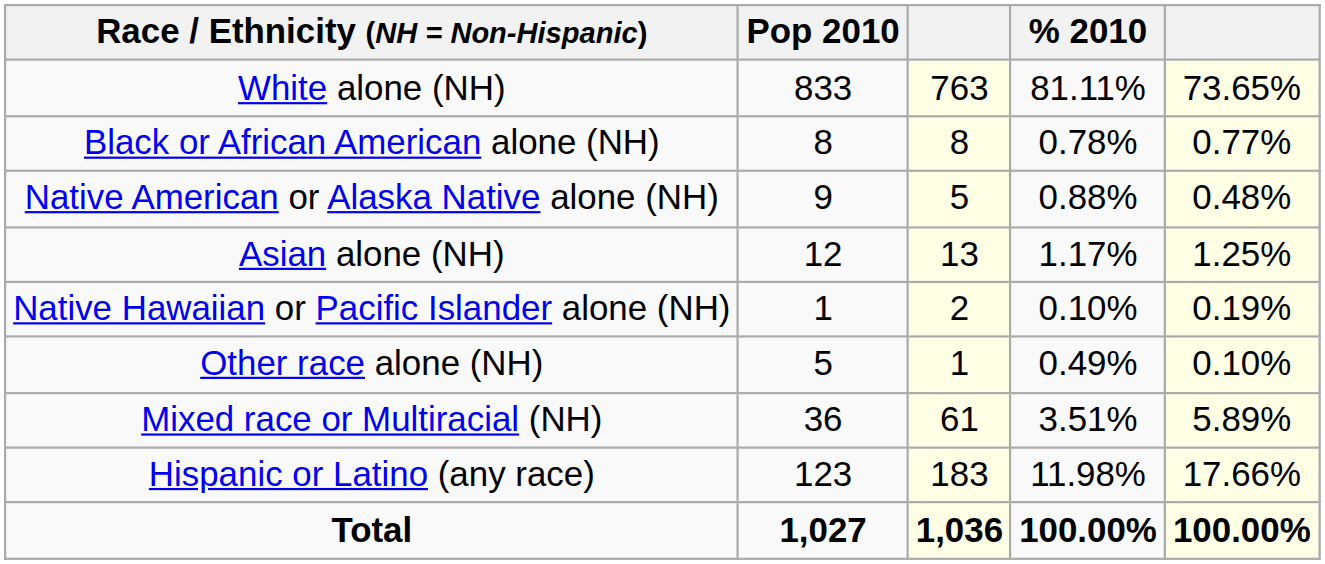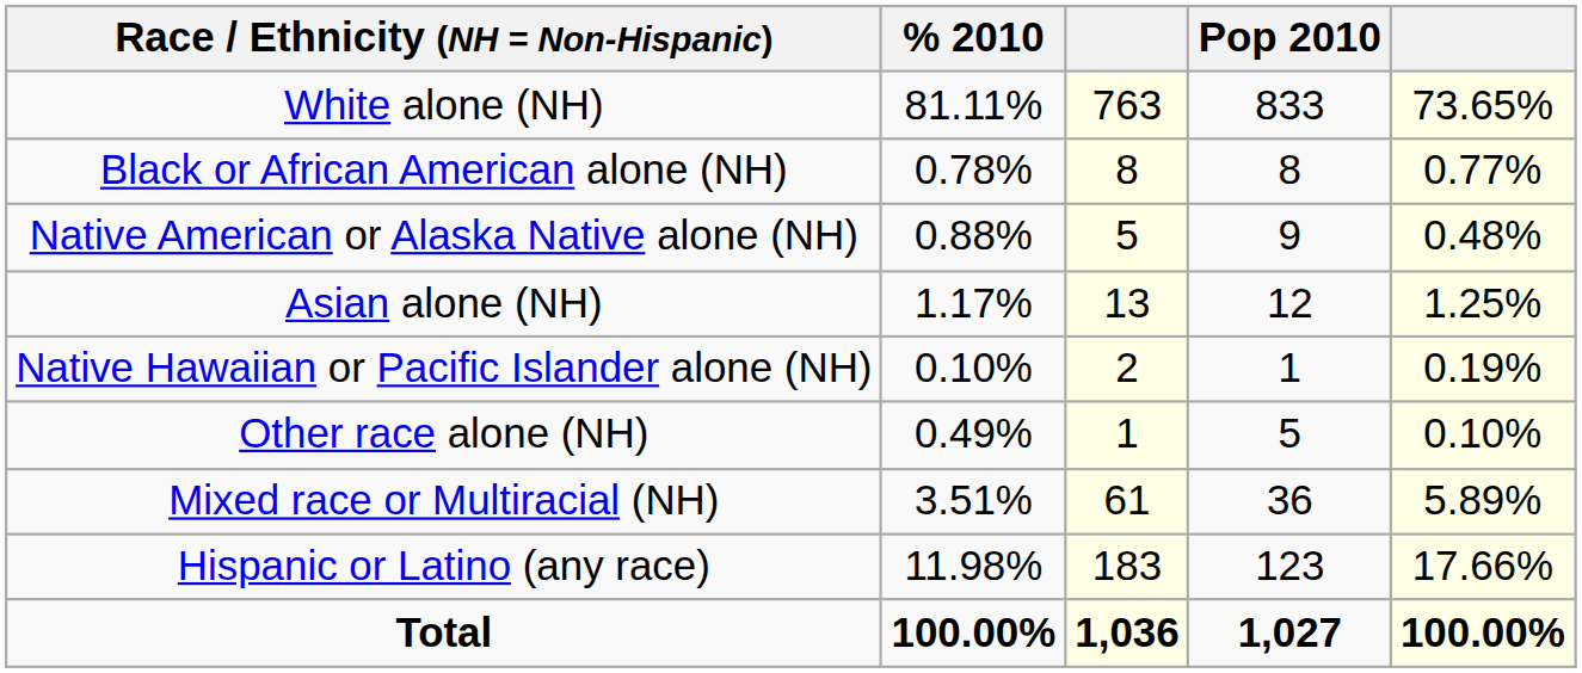columns swapped: Pop 2010 <-> % 2010
